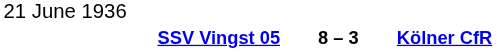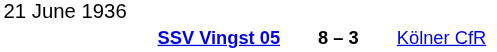SSV Vingst 05 | column 3: bold -> normal
